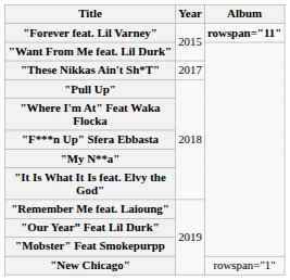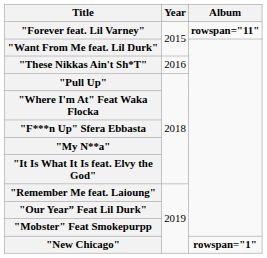"These Nikkas Ain't Sh*T" | Year: 2017 -> 2016
"New Chicago" | Album: normal -> bold
